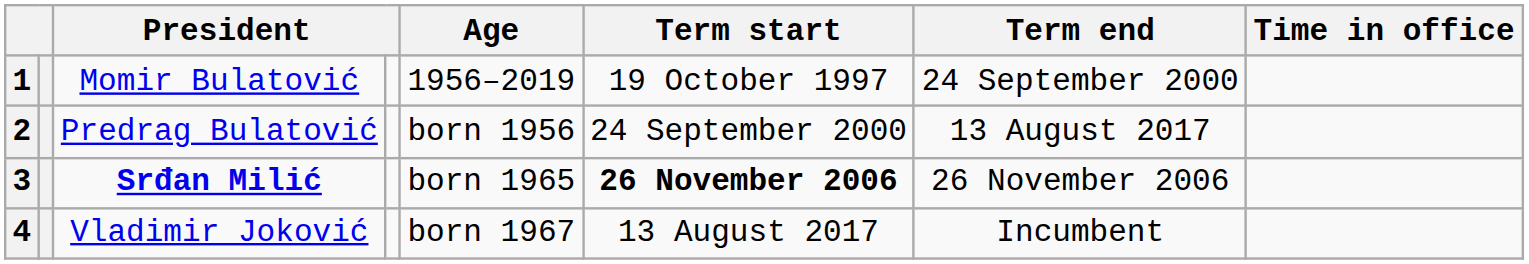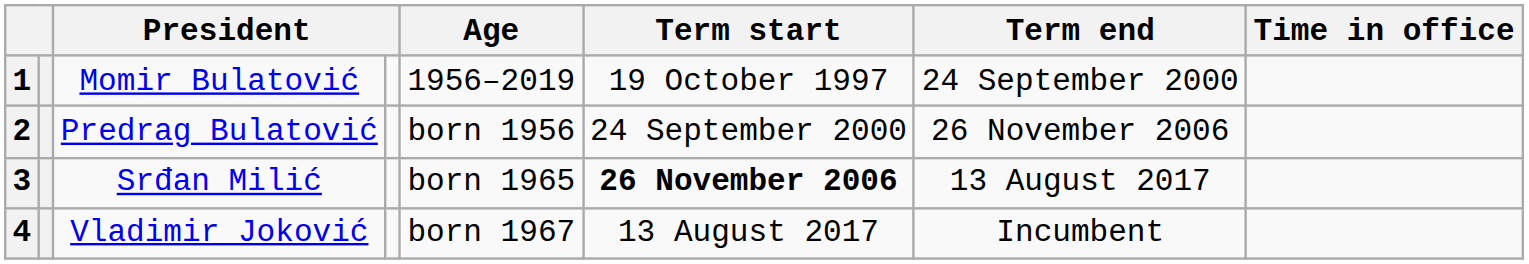2 | Term end: 13 August 2017 -> 26 November 2006
3 | column 3: bold -> normal
3 | Term end: 26 November 2006 -> 13 August 2017
